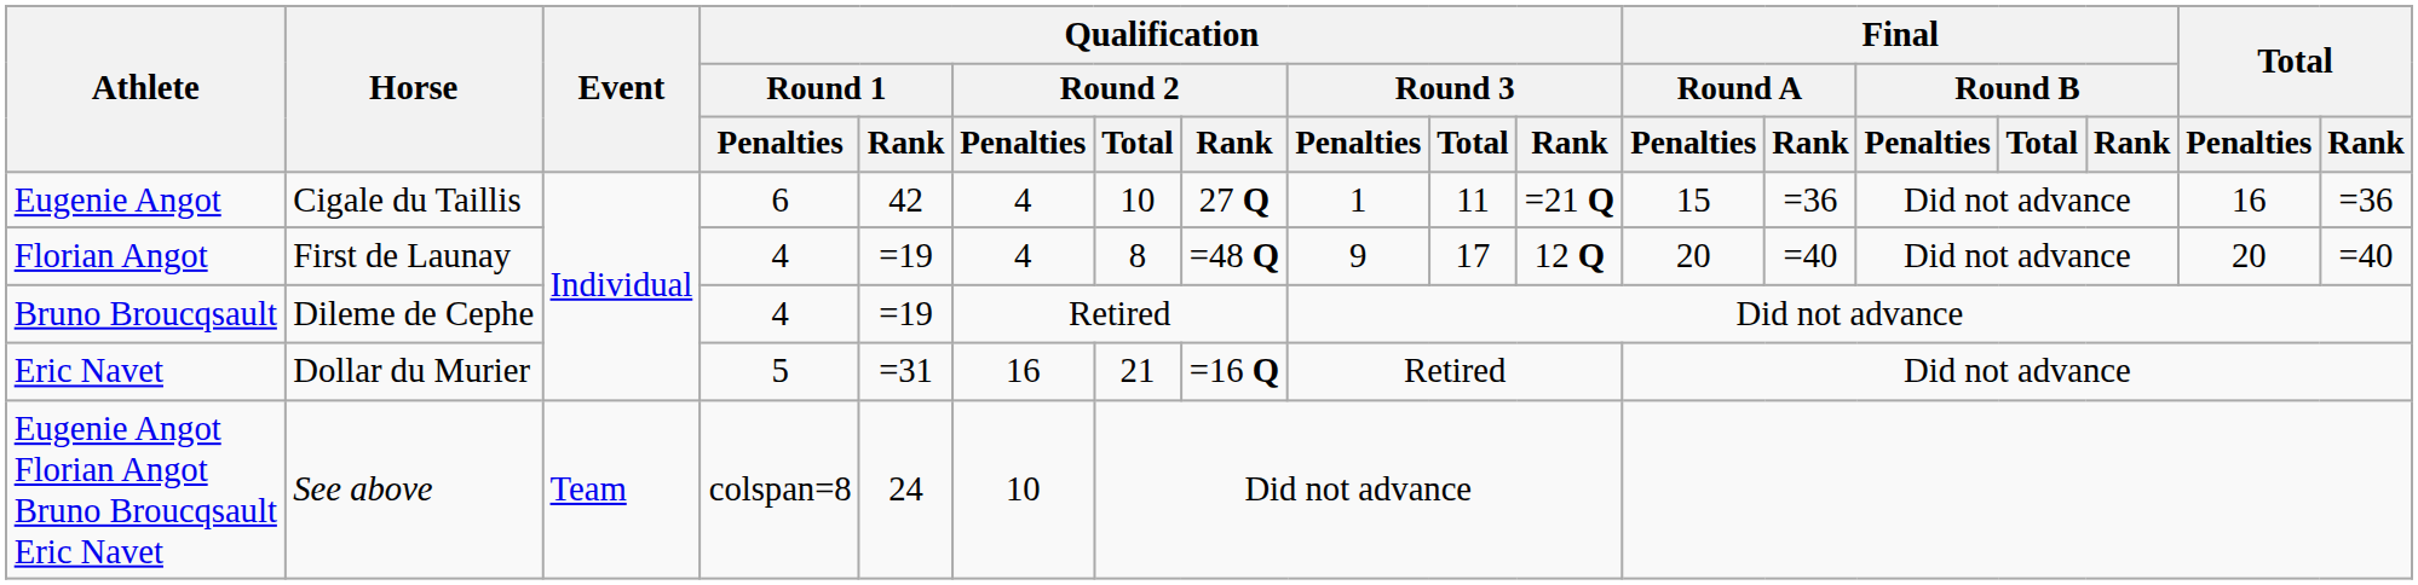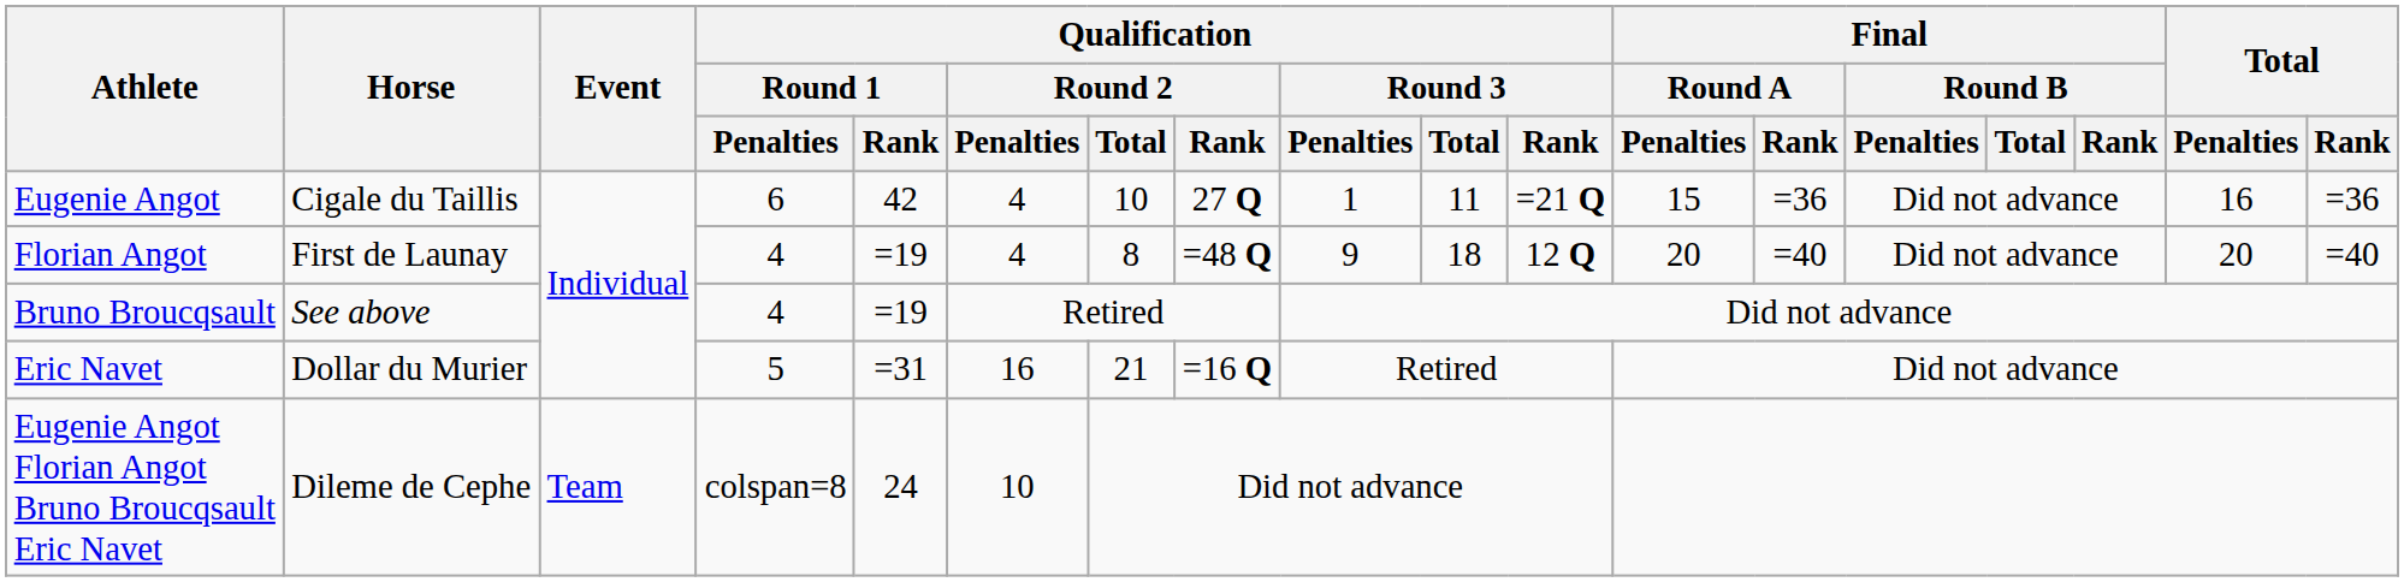Florian Angot | Qualification / Round 3 / Total: 17 -> 18
Bruno Broucqsault | Horse: Dileme de Cephe -> See above
Eugenie Angot Florian Angot Bruno Broucqsault Eric Navet | Horse: See above -> Dileme de Cephe
